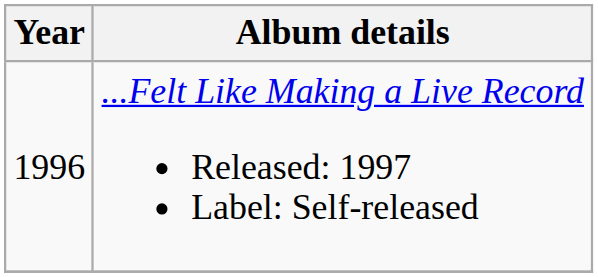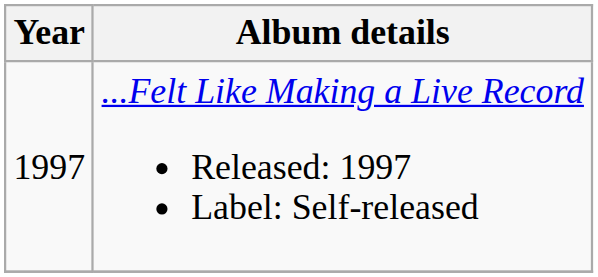row 2 | Year: 1996 -> 1997
